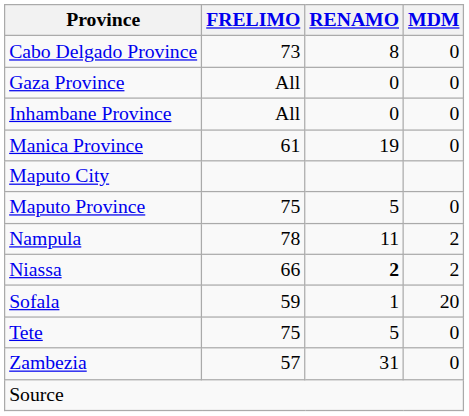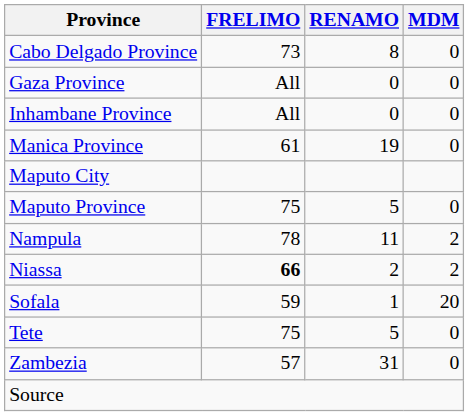Niassa | FRELIMO: normal -> bold
Niassa | RENAMO: bold -> normal
